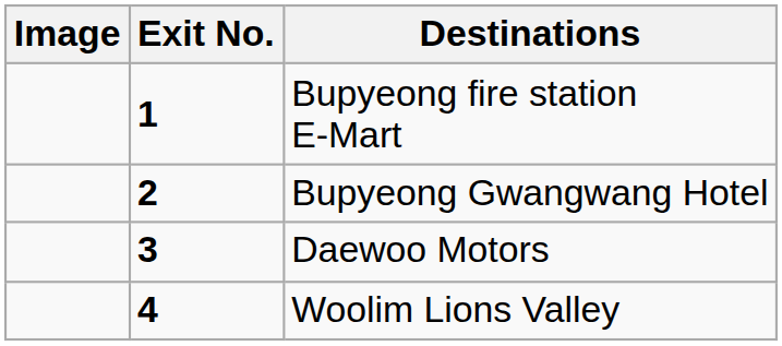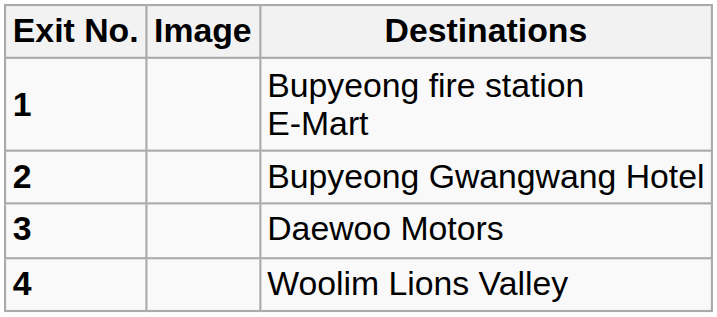columns swapped: Exit No. <-> Image
